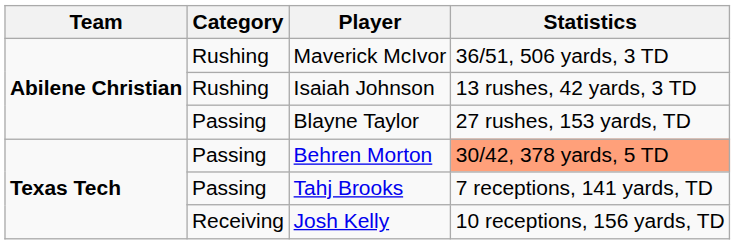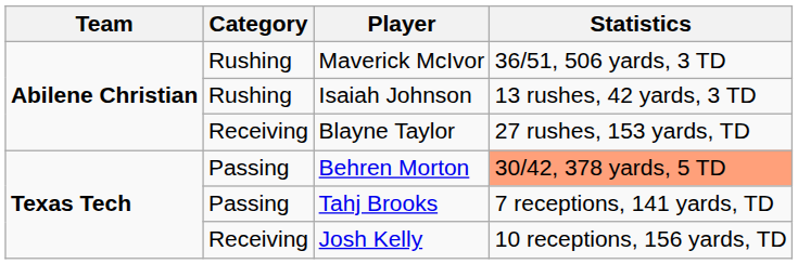Blayne Taylor | Category: Passing -> Receiving
